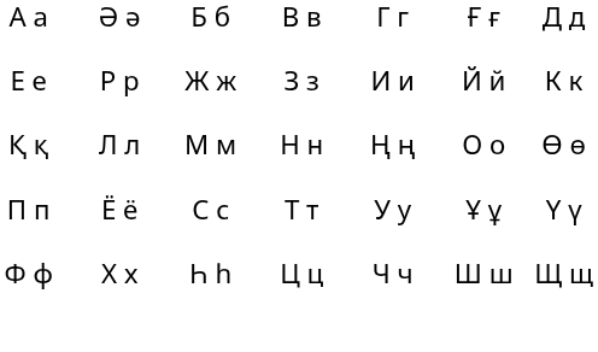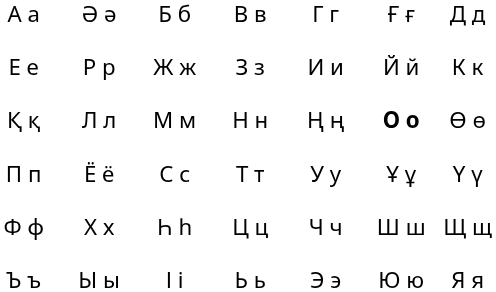Қ қ | column 6: normal -> bold
+ row: Ъ ъ | Ы ы | І і | Ь ь | Э э | Ю ю | Я я
